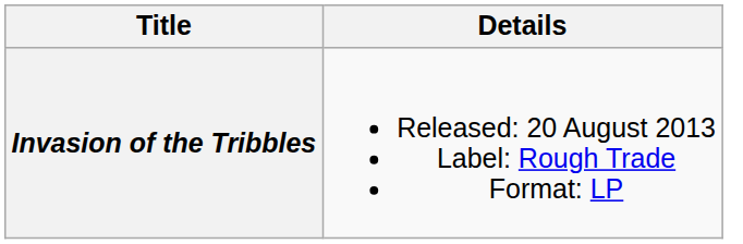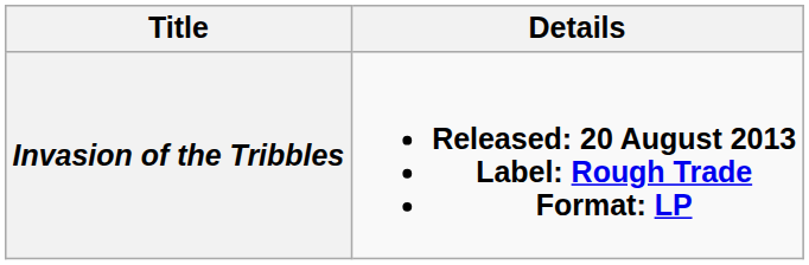Invasion of the Tribbles | Details: normal -> bold
